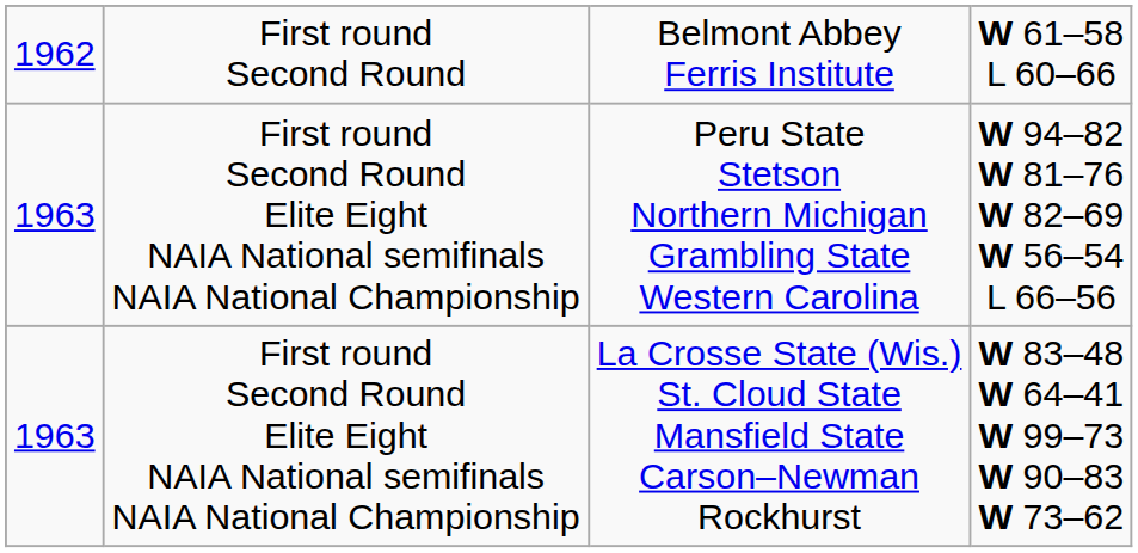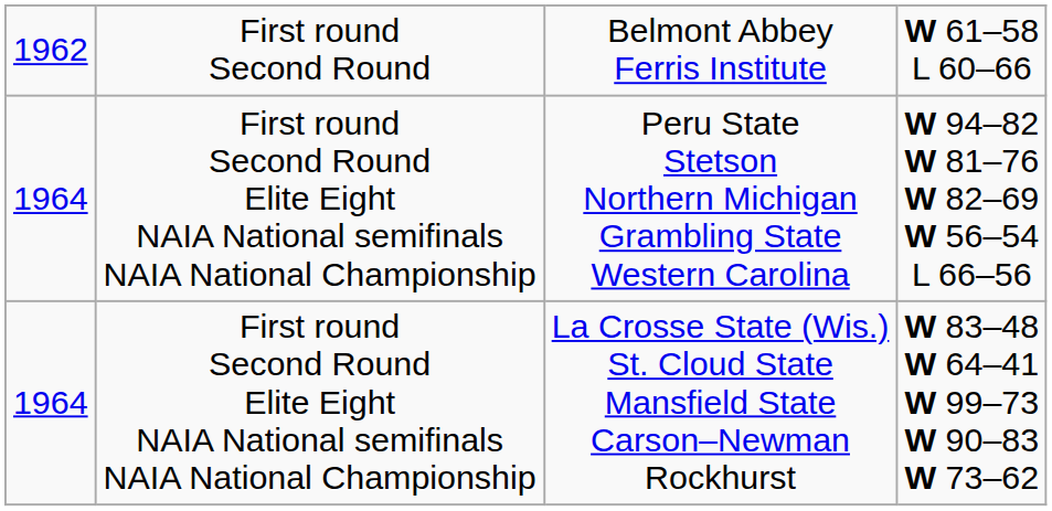row 2 | column 1: 1963 -> 1964
row 3 | column 1: 1963 -> 1964
